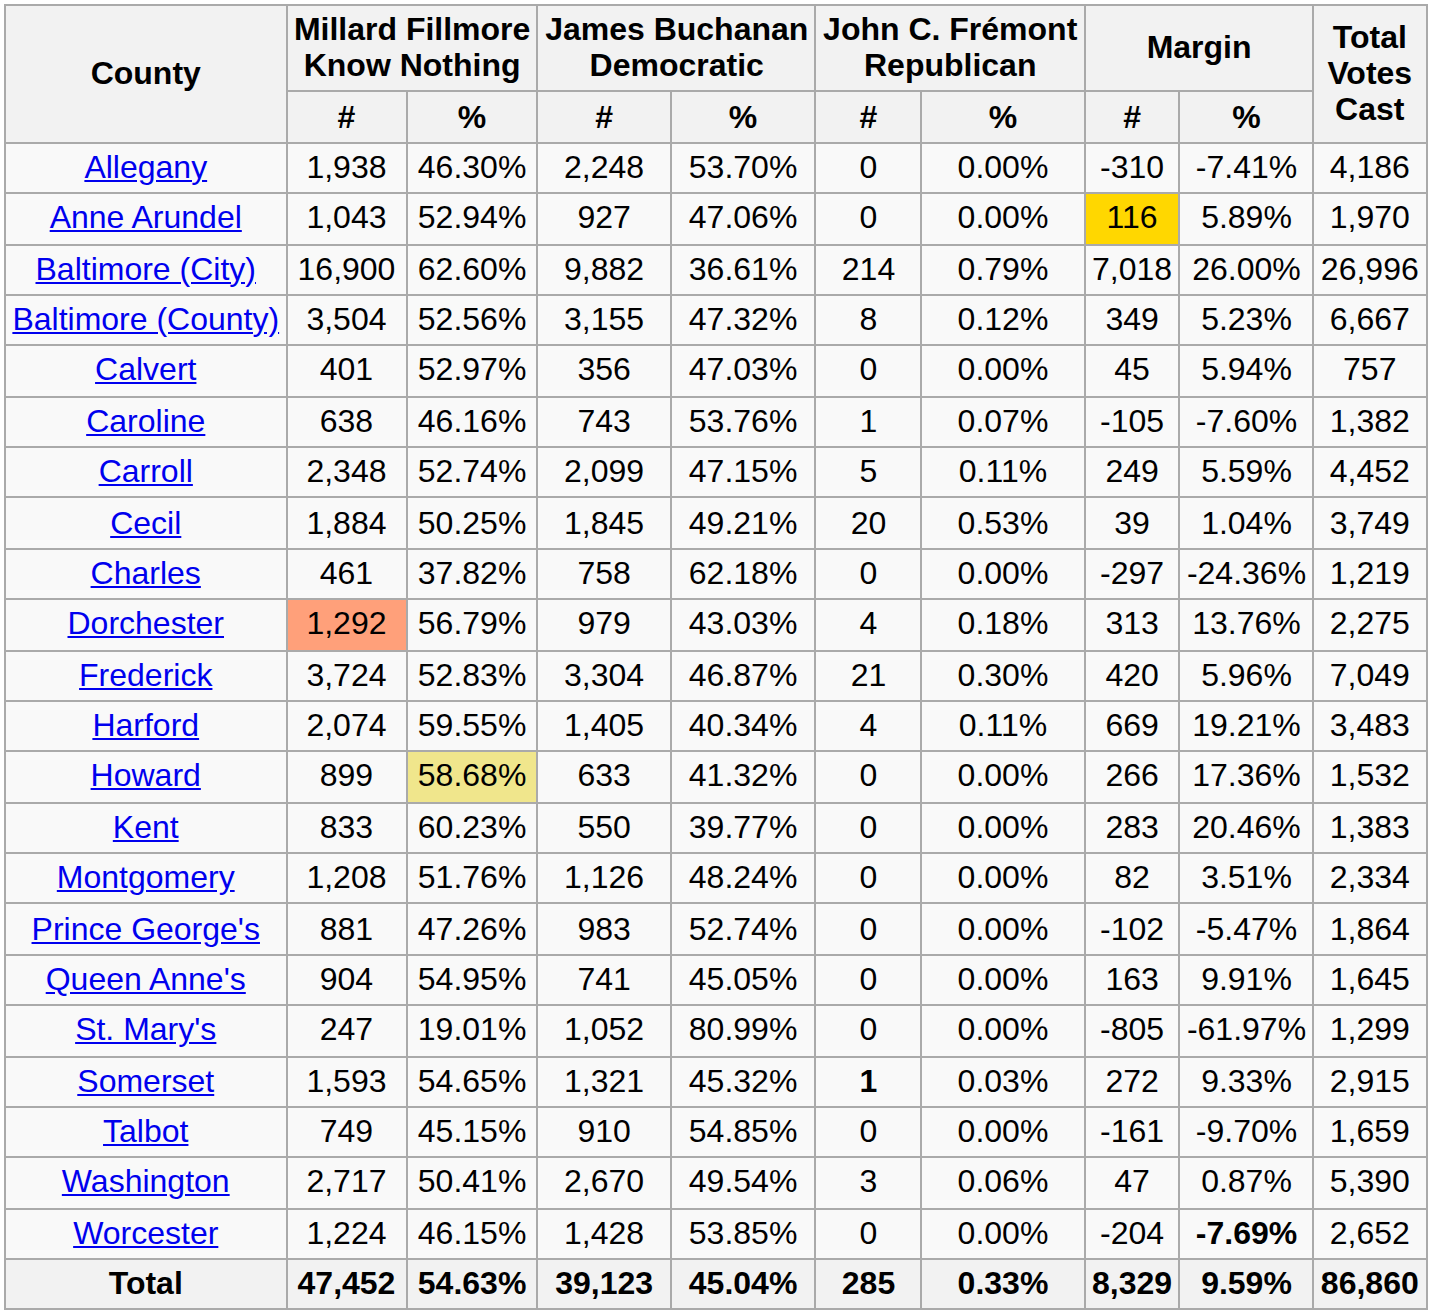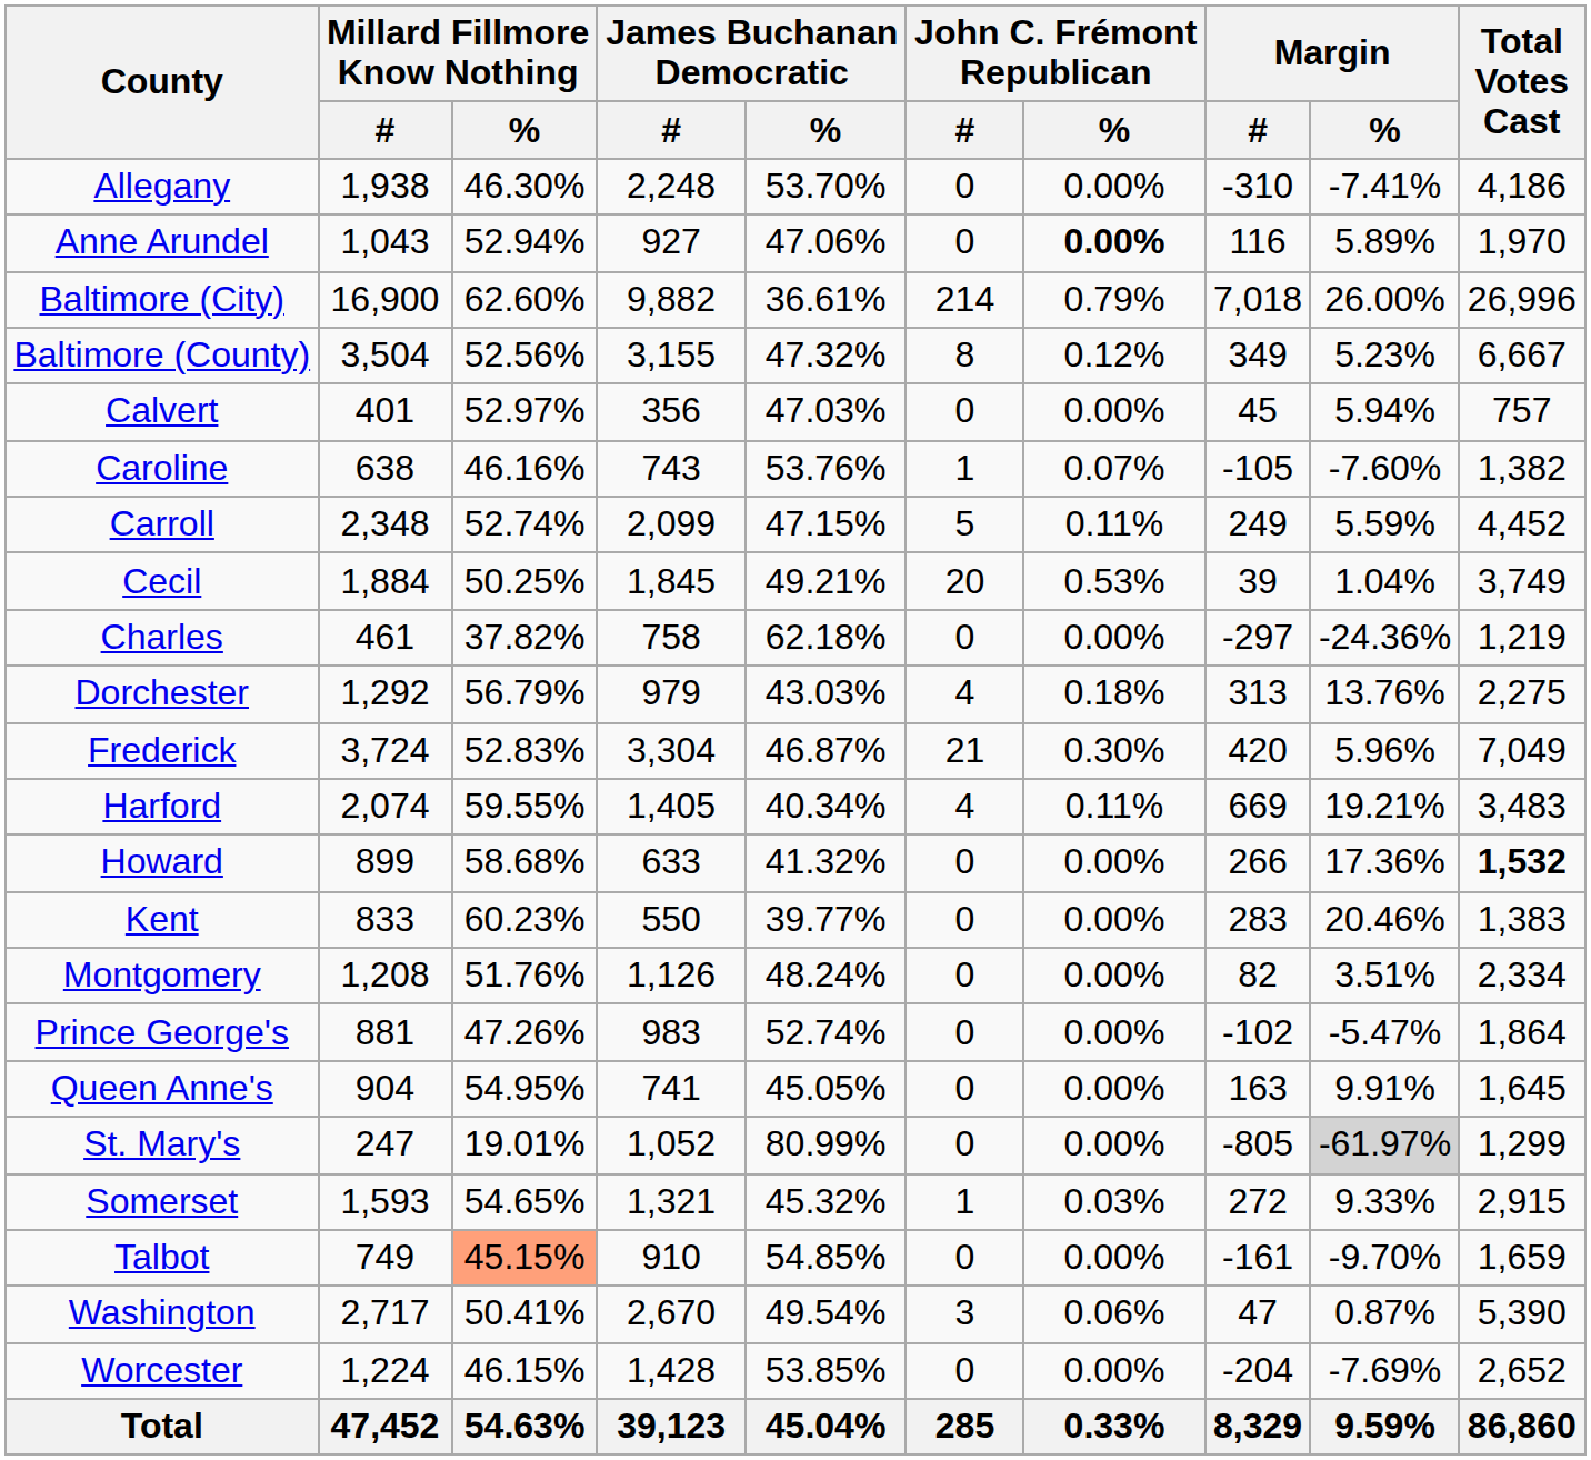Anne Arundel | John C. Frémont Republican / %: normal -> bold
Anne Arundel | Margin / #: gold background -> no background
Dorchester | Millard Fillmore Know Nothing / #: lightsalmon background -> no background
Howard | Millard Fillmore Know Nothing / %: khaki background -> no background
Howard | Total Votes Cast: normal -> bold
St. Mary's | Margin / %: no background -> lightgrey background
Somerset | John C. Frémont Republican / #: bold -> normal
Talbot | Millard Fillmore Know Nothing / %: no background -> lightsalmon background
Worcester | Margin / %: bold -> normal
